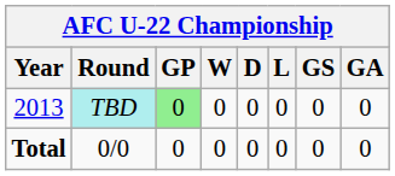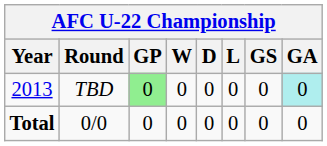2013 | Round: paleturquoise background -> no background
2013 | GA: no background -> paleturquoise background
